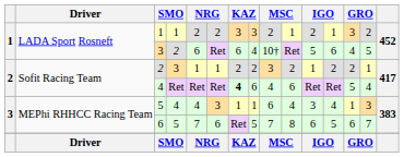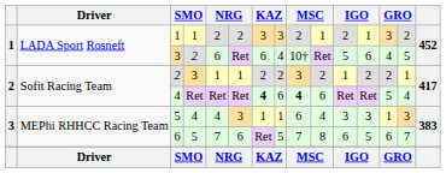row 5 | column 9: normal -> bold
row 6 | column 12: 4 -> 3
